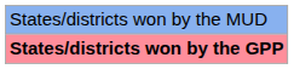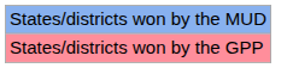row 2 | column 1: bold -> normal
